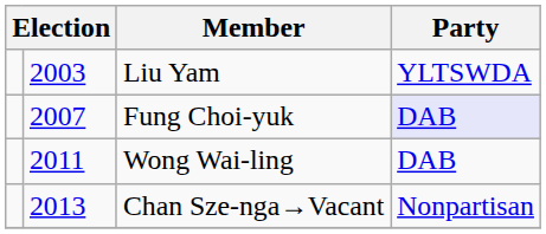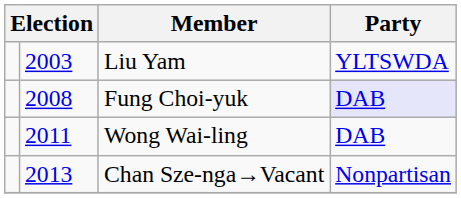Fung Choi-yuk | column 2: 2007 -> 2008
